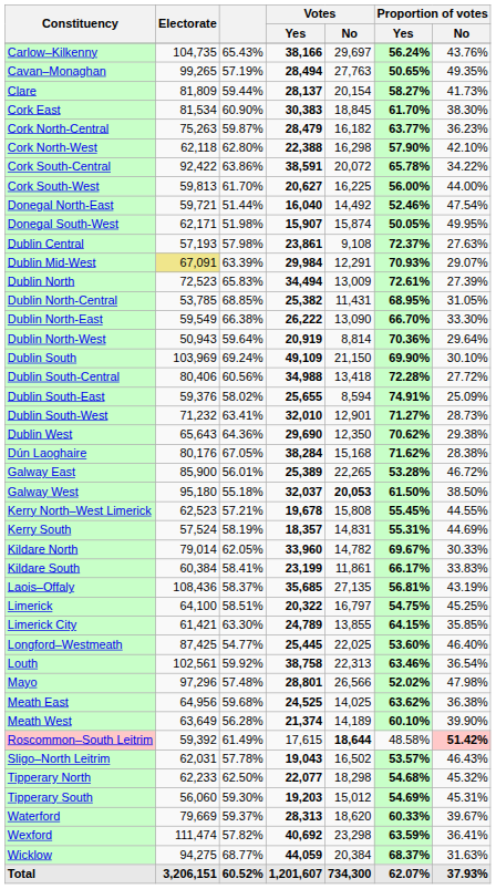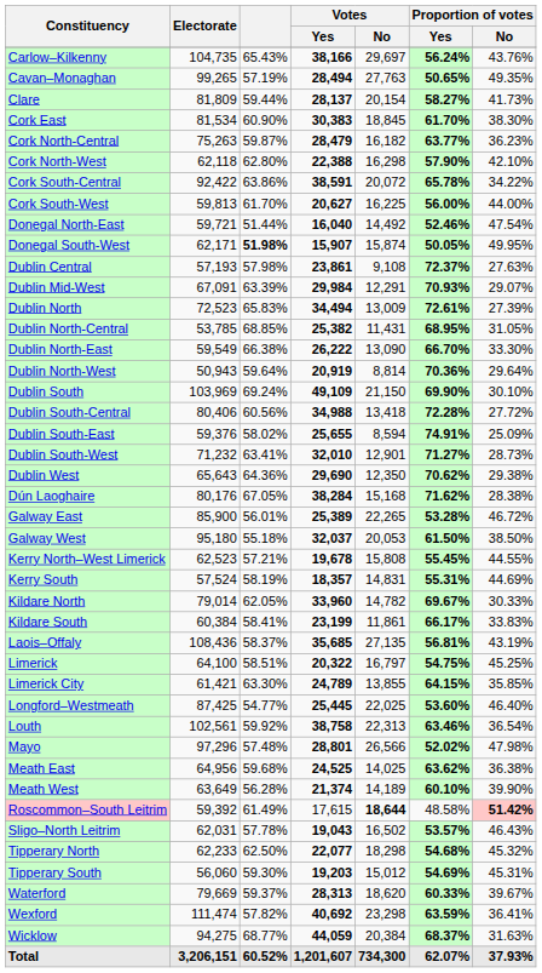Donegal South-West | column 3: normal -> bold
Dublin Mid-West | Electorate: khaki background -> no background
Galway West | Votes / No: bold -> normal
